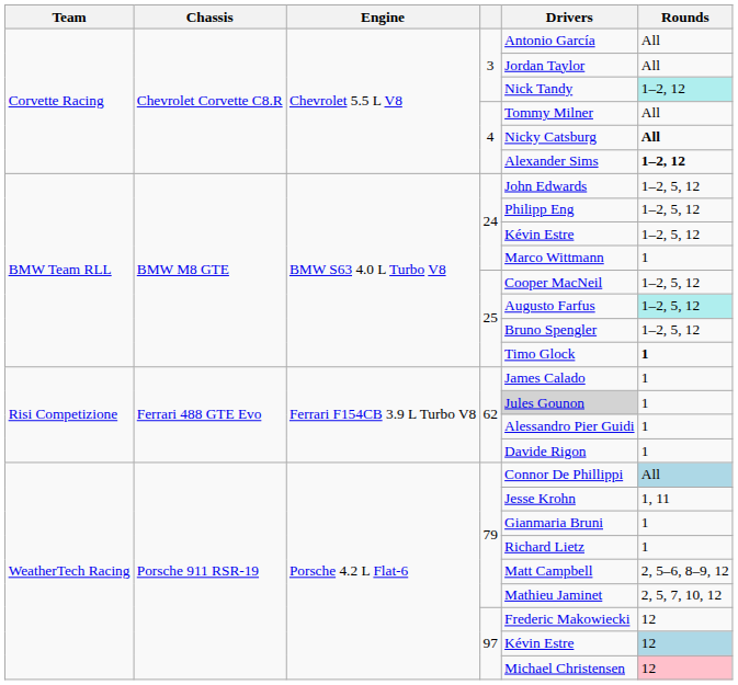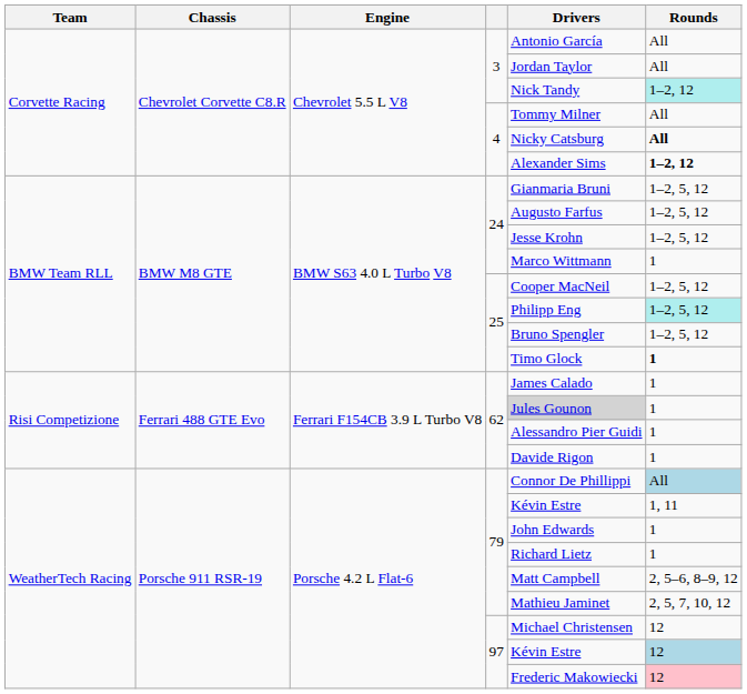row 8 | Drivers: John Edwards -> Gianmaria Bruni
row 9 | Drivers: Philipp Eng -> Augusto Farfus
row 10 | Drivers: Kévin Estre -> Jesse Krohn
row 13 | Drivers: Augusto Farfus -> Philipp Eng
row 21 | Drivers: Jesse Krohn -> Kévin Estre
row 22 | Drivers: Gianmaria Bruni -> John Edwards
row 26 | Drivers: Frederic Makowiecki -> Michael Christensen
row 28 | Drivers: Michael Christensen -> Frederic Makowiecki
